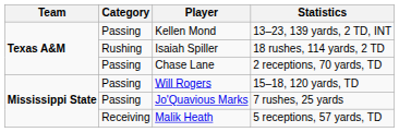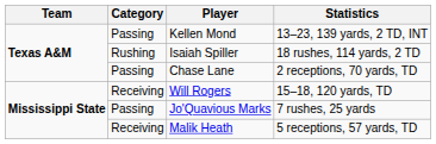Will Rogers | Category: Passing -> Receiving
